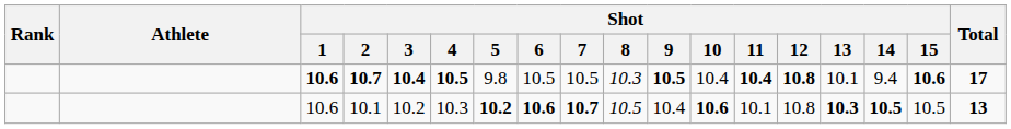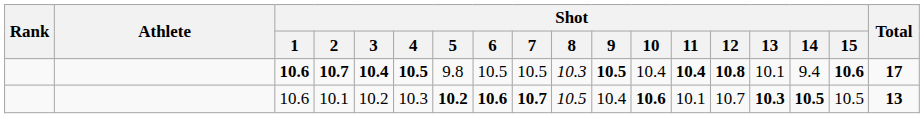row 4 | Shot / 12: 10.8 -> 10.7
